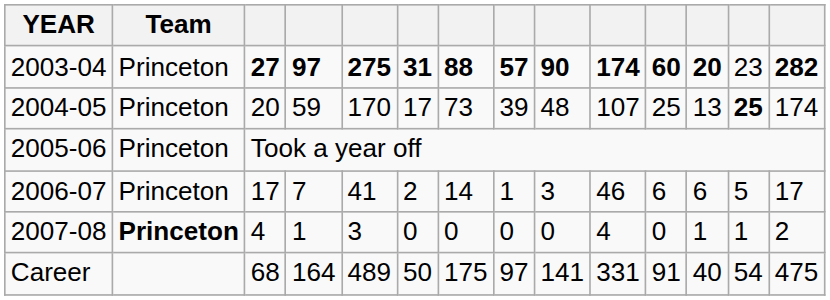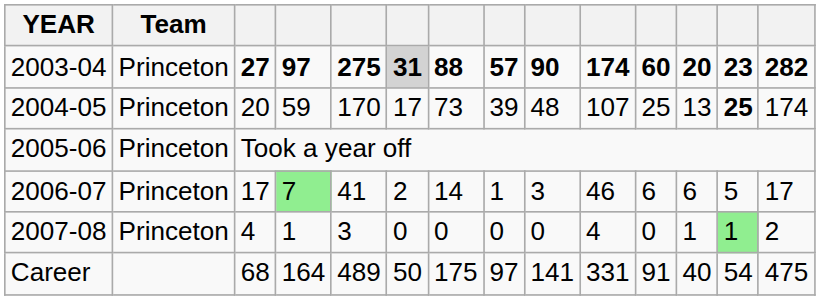2003-04 | column 6: no background -> lightgrey background
2003-04 | column 13: normal -> bold
2006-07 | column 4: no background -> lightgreen background
2007-08 | Team: bold -> normal
2007-08 | column 13: no background -> lightgreen background
